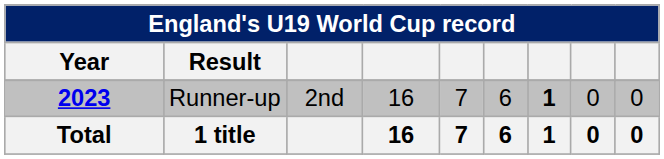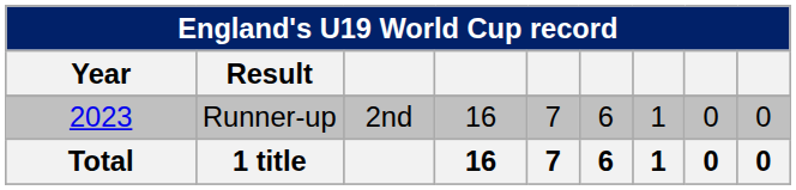Runner-up | Year: bold -> normal
Runner-up | column 7: bold -> normal
